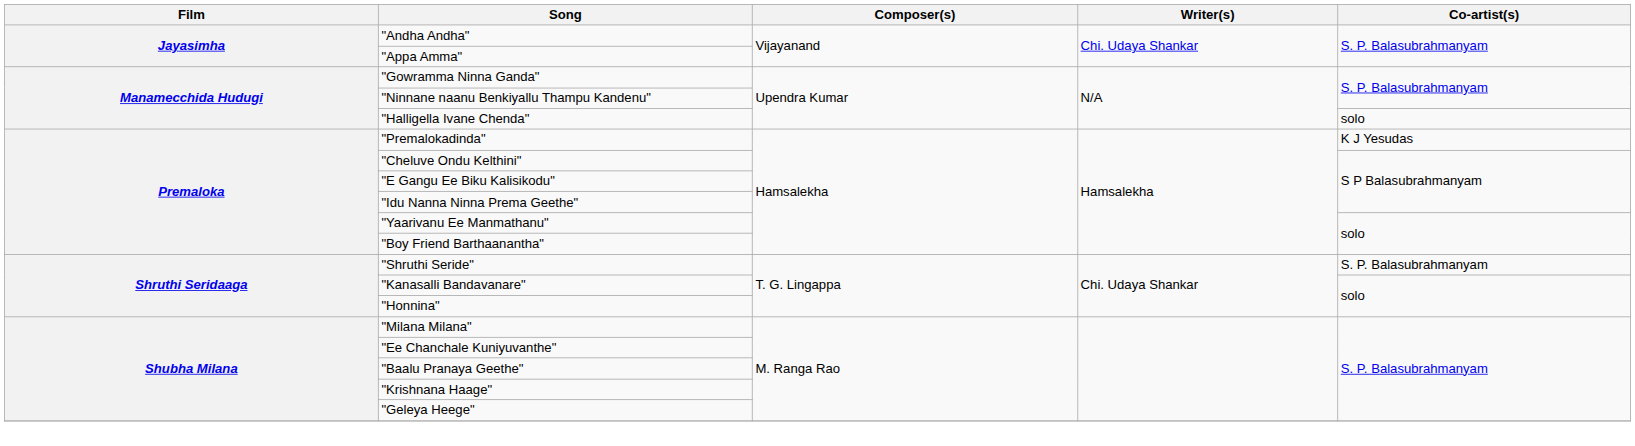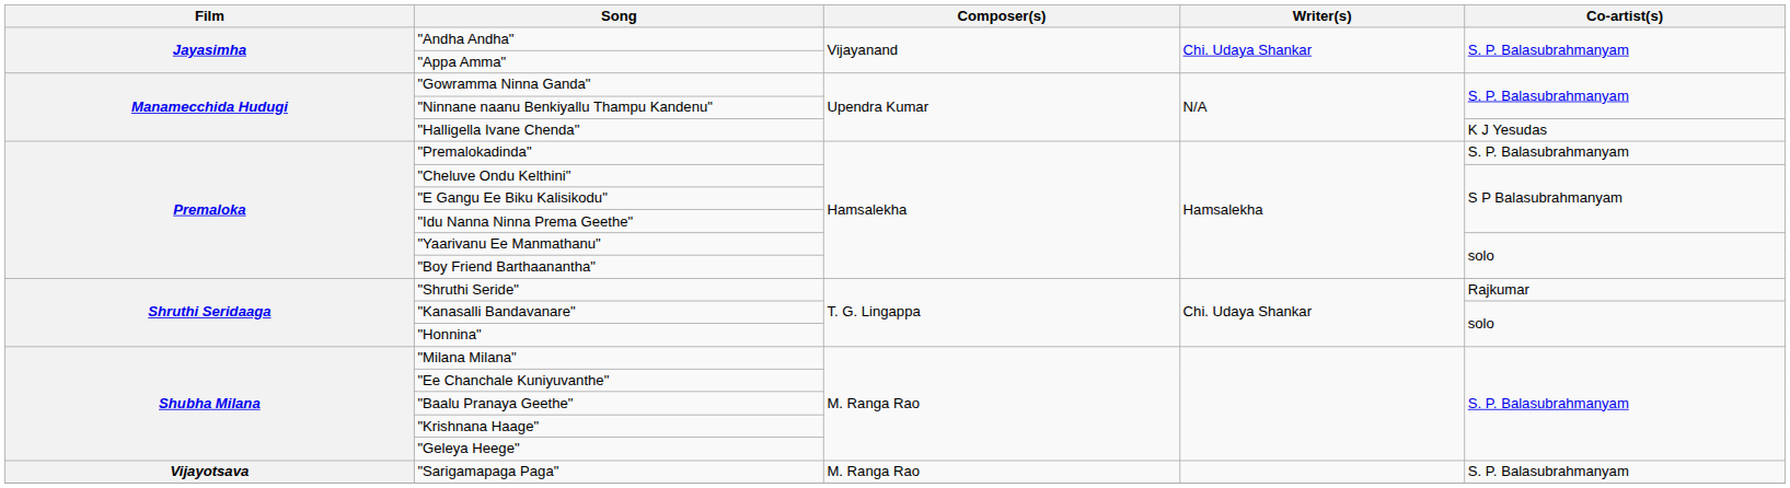"Halligella Ivane Chenda" | Co-artist(s): solo -> K J Yesudas
"Premalokadinda" | Co-artist(s): K J Yesudas -> S. P. Balasubrahmanyam
"Shruthi Seride" | Co-artist(s): S. P. Balasubrahmanyam -> Rajkumar
+ row: Vijayotsava | "Sarigamapaga Paga" | M. Ranga Rao | S. P. Balasubrahmanyam
